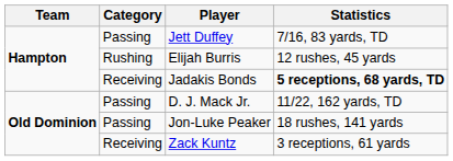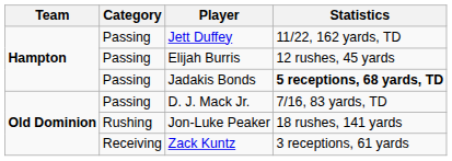Jett Duffey | Statistics: 7/16, 83 yards, TD -> 11/22, 162 yards, TD
Elijah Burris | Category: Rushing -> Passing
Jadakis Bonds | Category: Receiving -> Passing
D. J. Mack Jr. | Statistics: 11/22, 162 yards, TD -> 7/16, 83 yards, TD
Jon-Luke Peaker | Category: Passing -> Rushing
